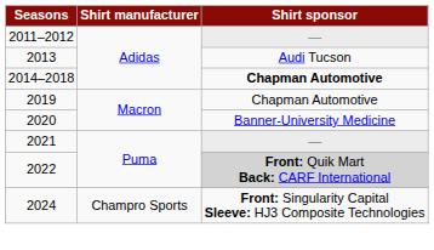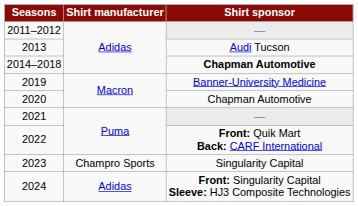2019 | Shirt sponsor: Chapman Automotive -> Banner-University Medicine
2020 | Shirt sponsor: Banner-University Medicine -> Chapman Automotive
2022 | Shirt sponsor: lightgrey background -> no background
+ row: 2023 | Champro Sports | Singularity Capital
2024 | Shirt manufacturer: Champro Sports -> Adidas
